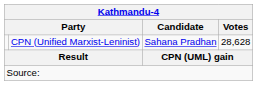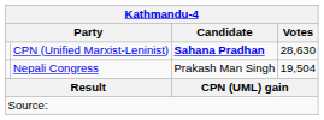CPN (Unified Marxist-Leninist) | Candidate: normal -> bold
CPN (Unified Marxist-Leninist) | Votes: 28,628 -> 28,630
+ row: Nepali Congress | Prakash Man Singh | 19,504
